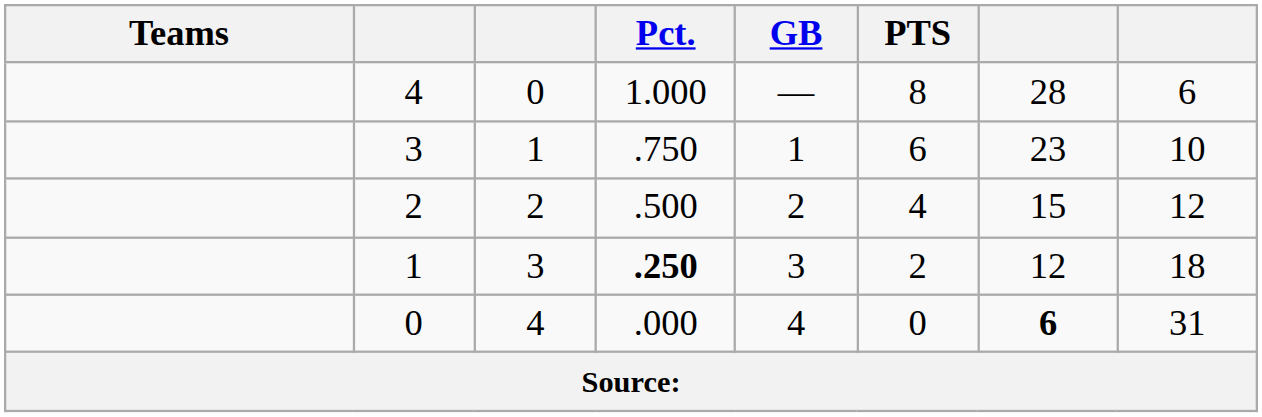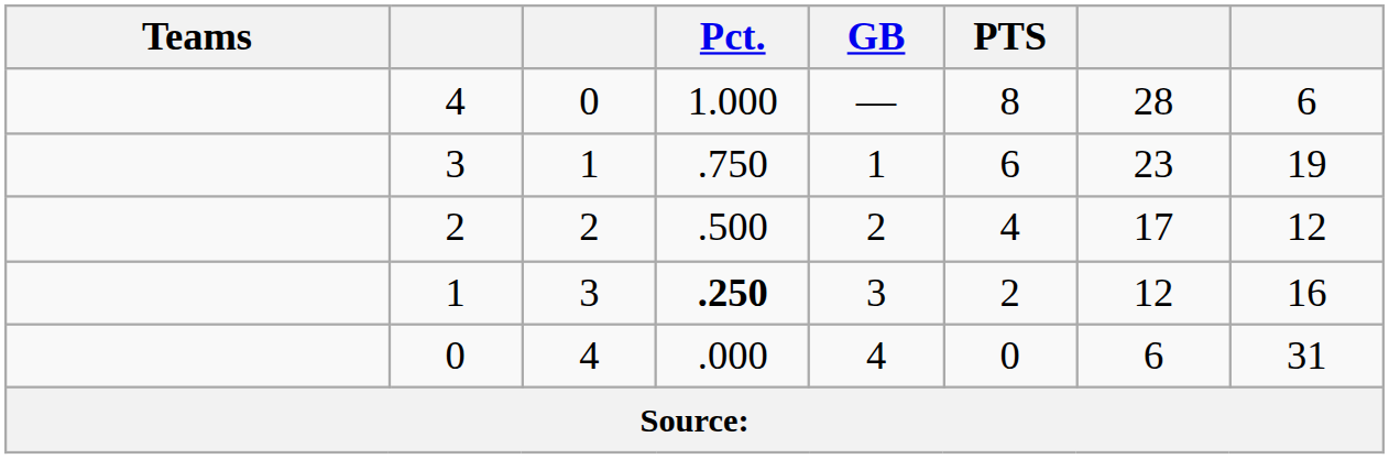row 3 | column 8: 10 -> 19
row 4 | column 7: 15 -> 17
row 5 | column 8: 18 -> 16
row 6 | column 7: bold -> normal
